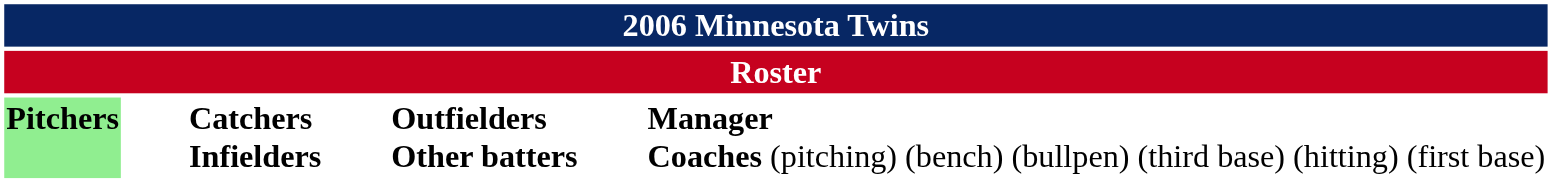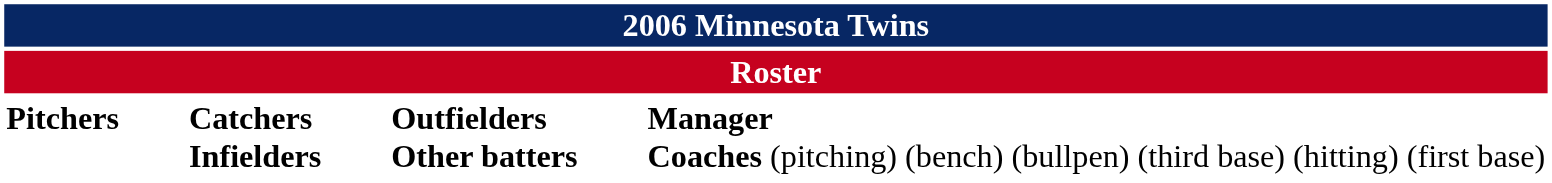Pitchers | column 1: lightgreen background -> no background
